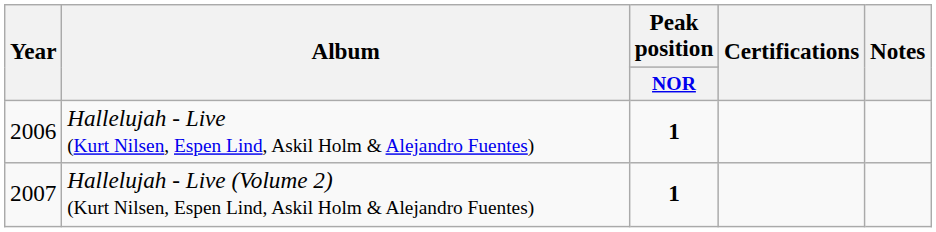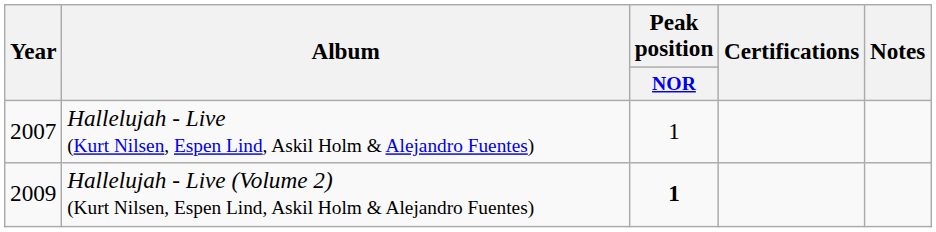row 3 | Year: 2006 -> 2007
row 3 | Peak position / NOR: bold -> normal
row 4 | Year: 2007 -> 2009
